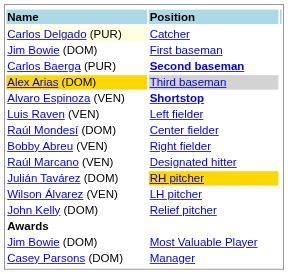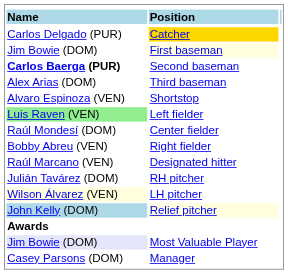Catcher | column 1: lightyellow background -> no background
Catcher | column 2: no background -> gold background
First baseman | column 2: no background -> lightyellow background
Second baseman | column 1: normal -> bold
Second baseman | column 2: bold -> normal
Third baseman | column 1: gold background -> no background
Third baseman | column 2: lightgrey background -> no background
Shortstop | column 2: bold -> normal
Left fielder | column 1: no background -> lightgreen background
RH pitcher | column 2: gold background -> no background
LH pitcher | column 1: no background -> lightyellow background
Relief pitcher | column 1: no background -> lightblue background
Relief pitcher | column 2: no background -> lightyellow background
Most Valuable Player | column 1: no background -> lavender background
